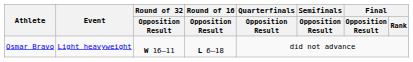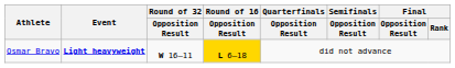Osmar Bravo | Event: normal -> bold
Osmar Bravo | Round of 16 / Opposition Result: no background -> gold background
